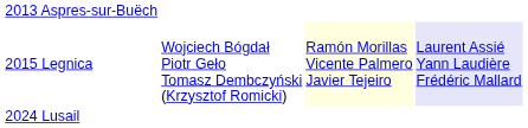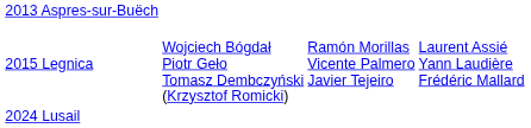2015 Legnica | column 3: lightyellow background -> no background
2015 Legnica | column 4: lavender background -> no background
